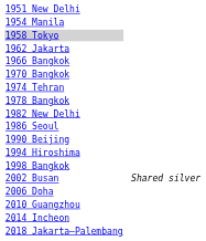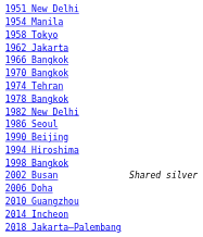1958 Tokyo | column 1: lightgrey background -> no background
